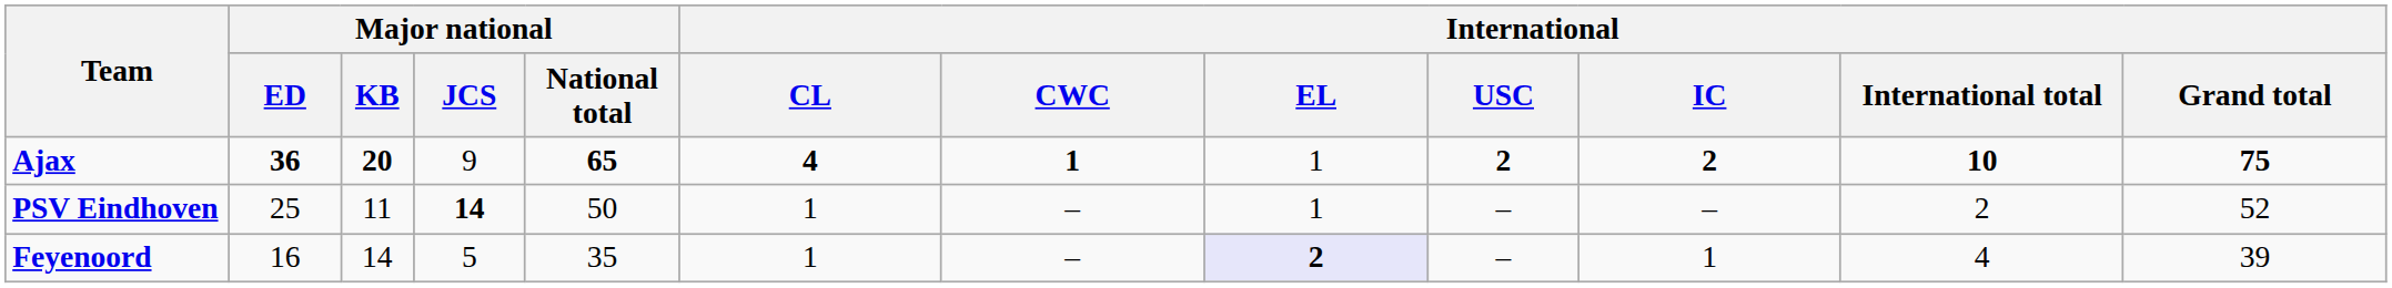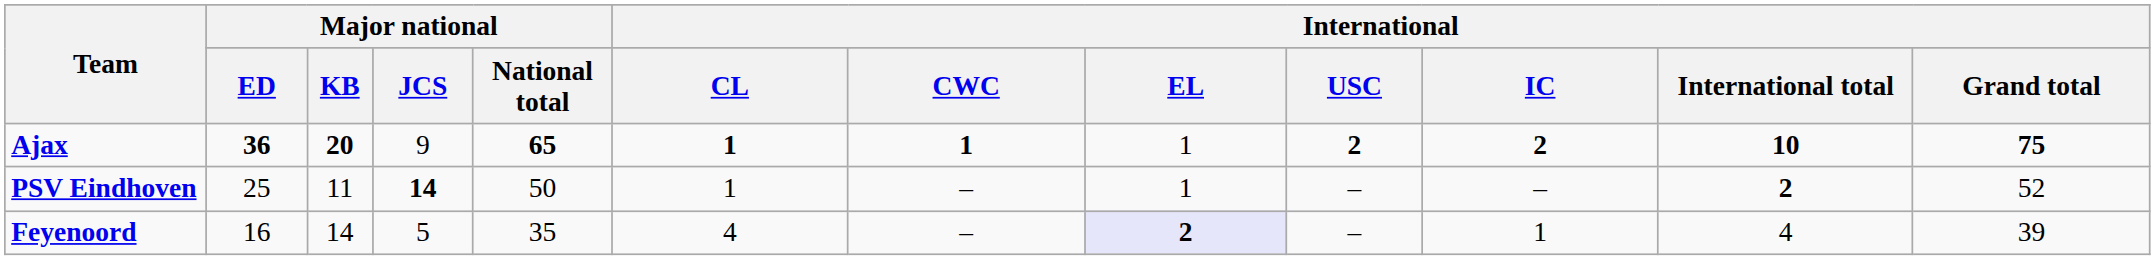Ajax | International / CL: 4 -> 1
PSV Eindhoven | International / International total: normal -> bold
Feyenoord | International / CL: 1 -> 4
